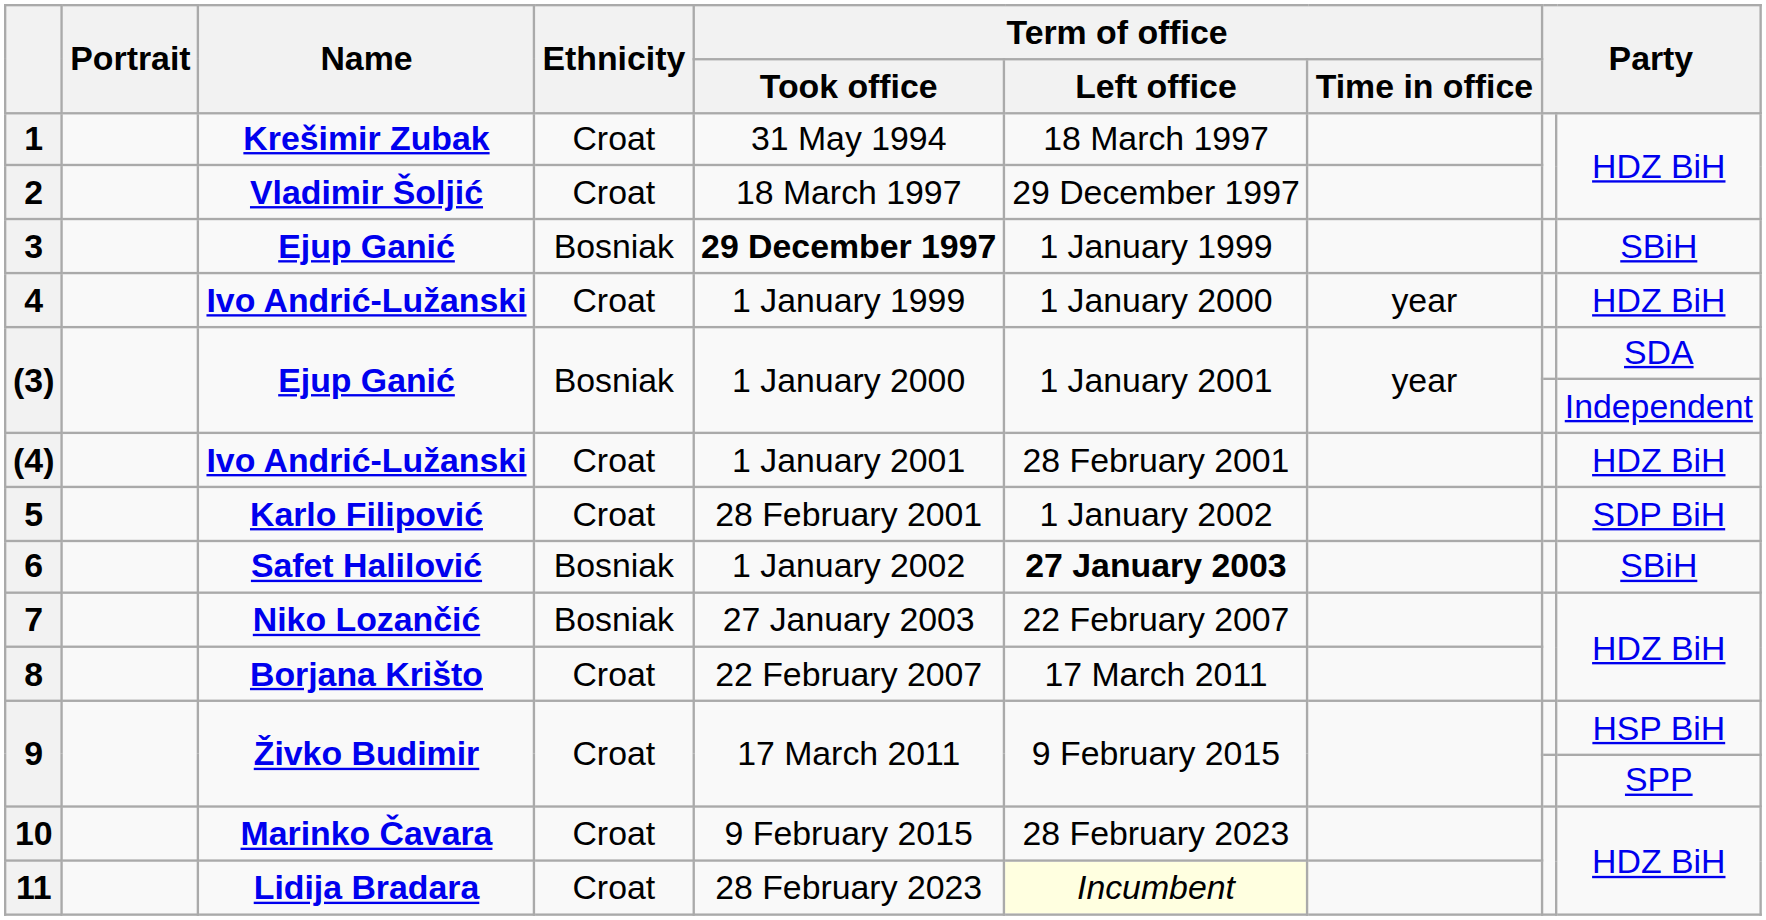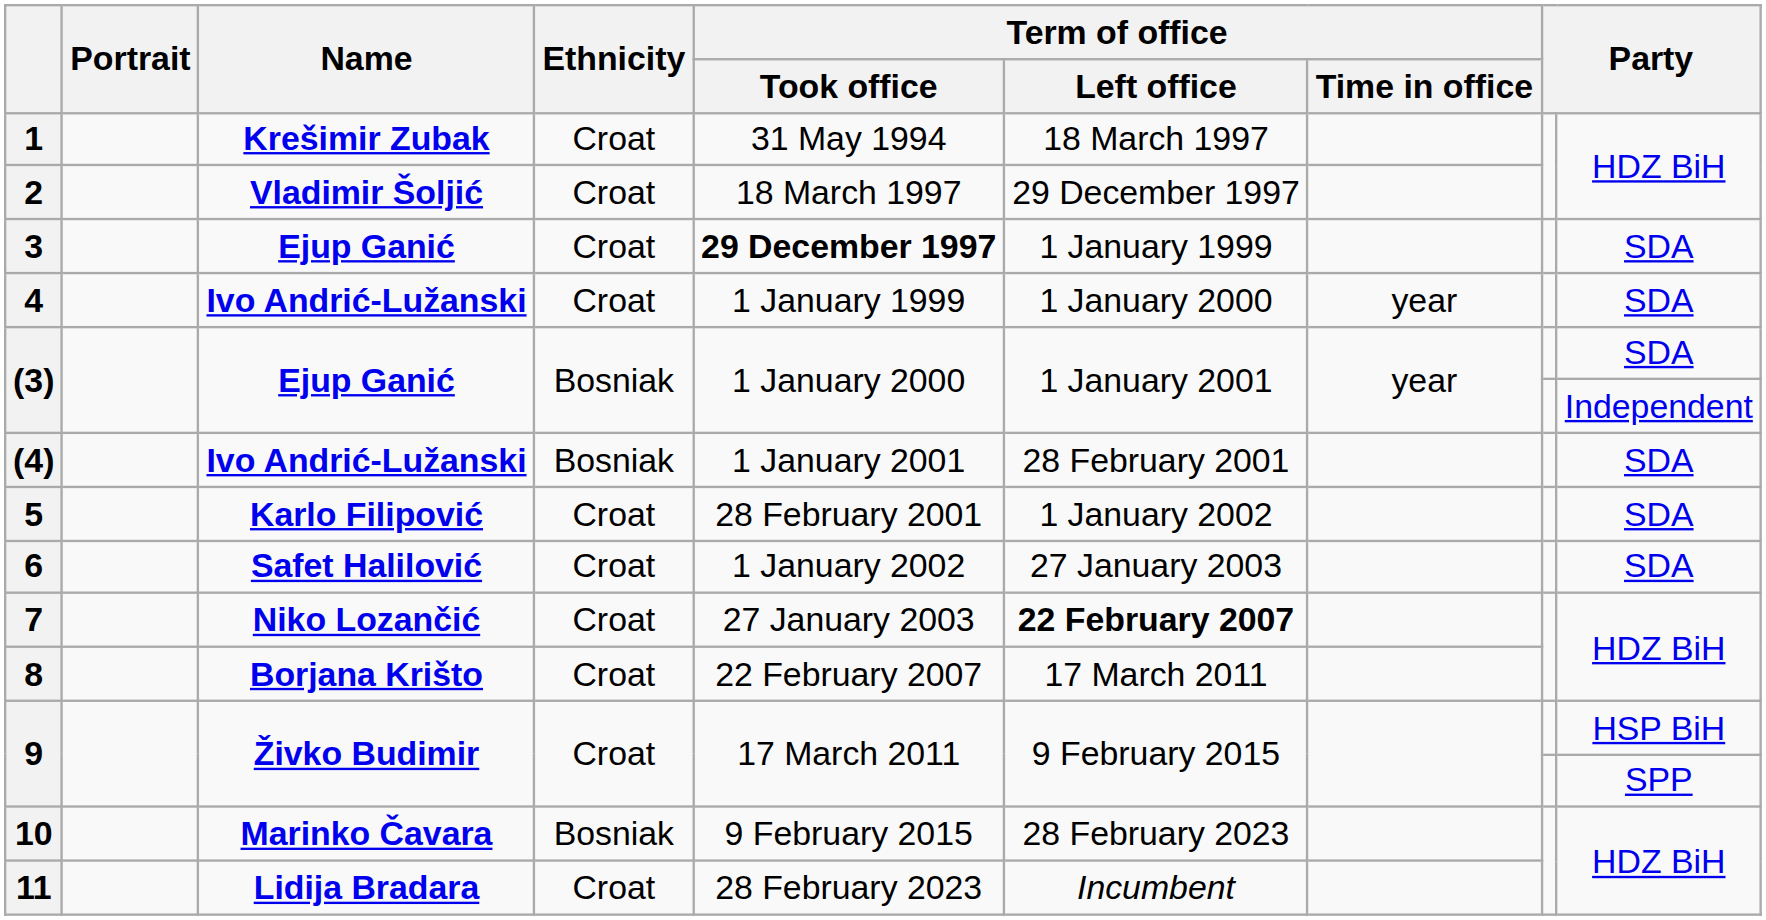3 | Ethnicity: Bosniak -> Croat
3 | column 9: SBiH -> SDA
4 | column 9: HDZ BiH -> SDA
(4) | Ethnicity: Croat -> Bosniak
(4) | column 9: HDZ BiH -> SDA
5 | column 9: SDP BiH -> SDA
6 | Ethnicity: Bosniak -> Croat
6 | Term of office / Left office: bold -> normal
6 | column 9: SBiH -> SDA
7 | Ethnicity: Bosniak -> Croat
7 | Term of office / Left office: normal -> bold
10 | Ethnicity: Croat -> Bosniak
11 | Term of office / Left office: lightyellow background -> no background
